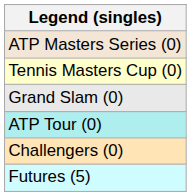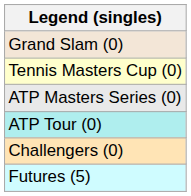row 2 | column 1: ATP Masters Series (0) -> Grand Slam (0)
row 4 | column 1: Grand Slam (0) -> ATP Masters Series (0)
